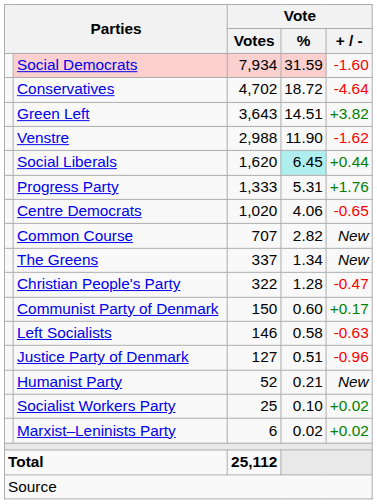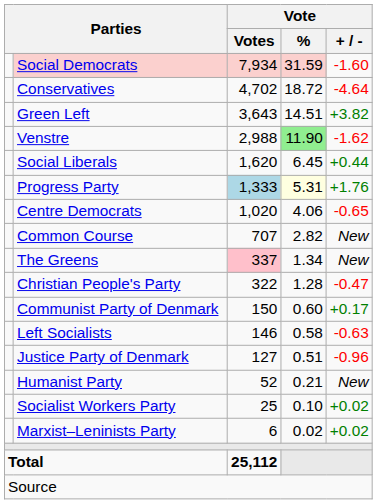Venstre | Vote / %: no background -> lightgreen background
Social Liberals | Vote / %: paleturquoise background -> no background
Progress Party | Vote / Votes: no background -> lightblue background
Progress Party | Vote / %: no background -> lightyellow background
The Greens | Vote / Votes: no background -> pink background
